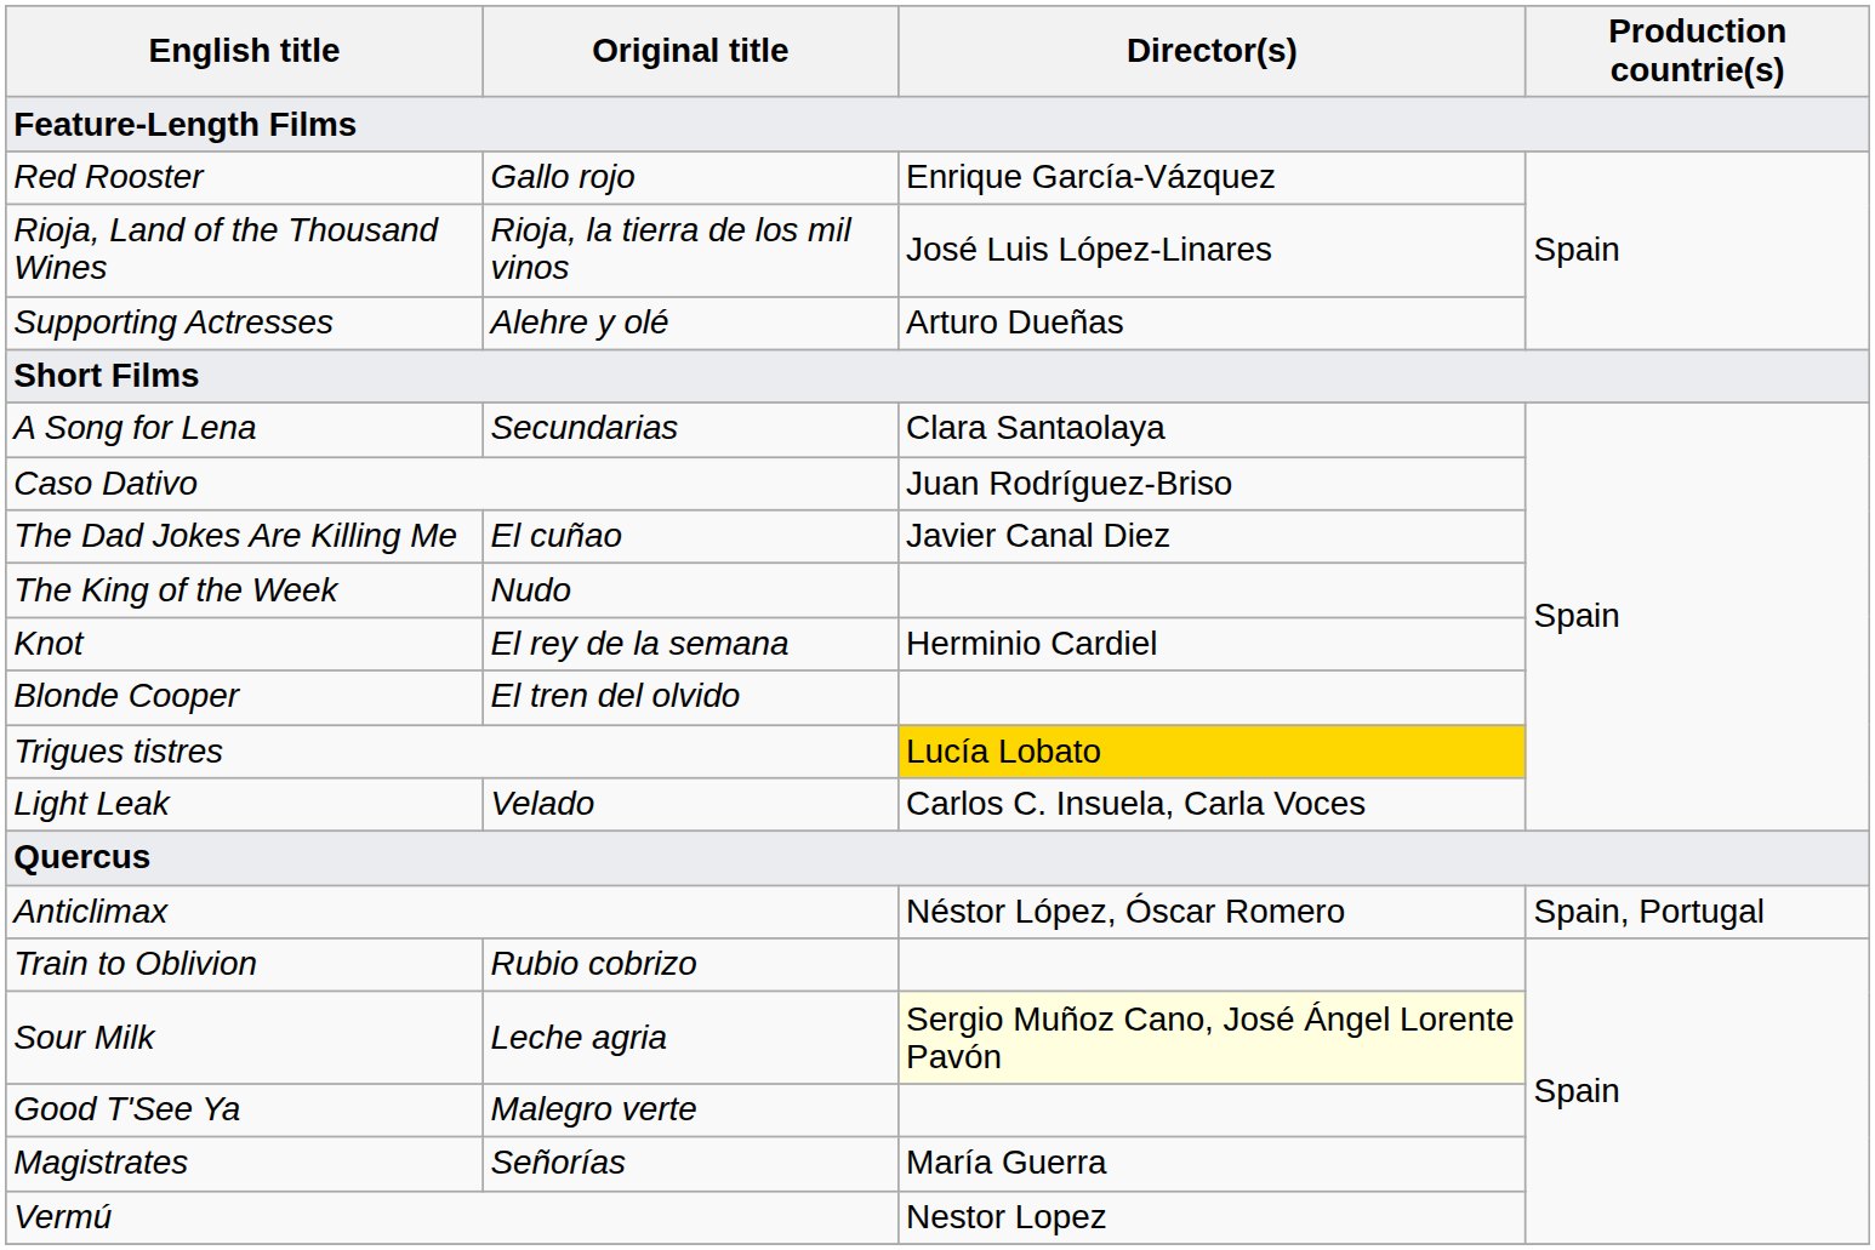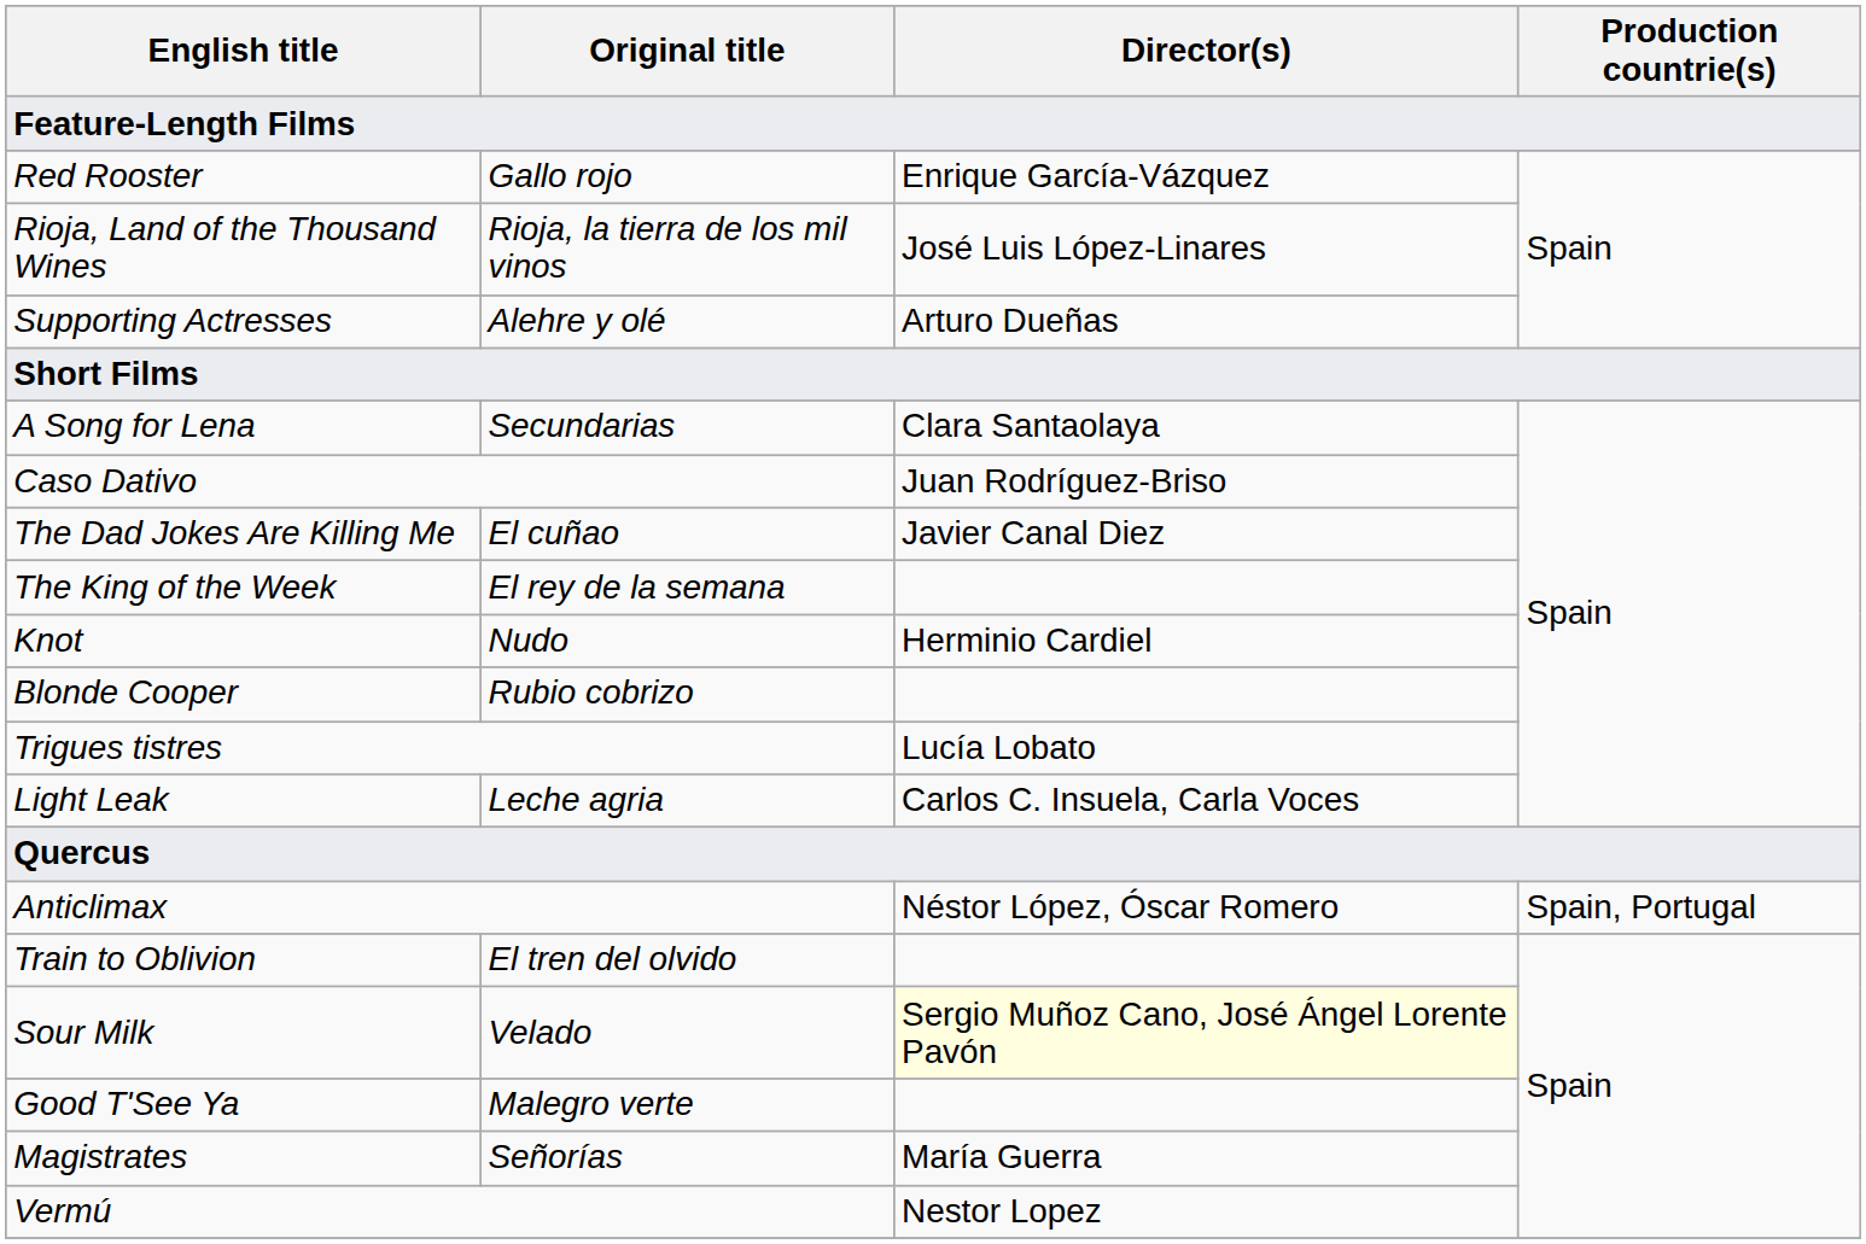The King of the Week | Original title: Nudo -> El rey de la semana
Knot | Original title: El rey de la semana -> Nudo
Blonde Cooper | Original title: El tren del olvido -> Rubio cobrizo
Trigues tistres | Director(s): gold background -> no background
Light Leak | Original title: Velado -> Leche agria
Train to Oblivion | Original title: Rubio cobrizo -> El tren del olvido
Sour Milk | Original title: Leche agria -> Velado
